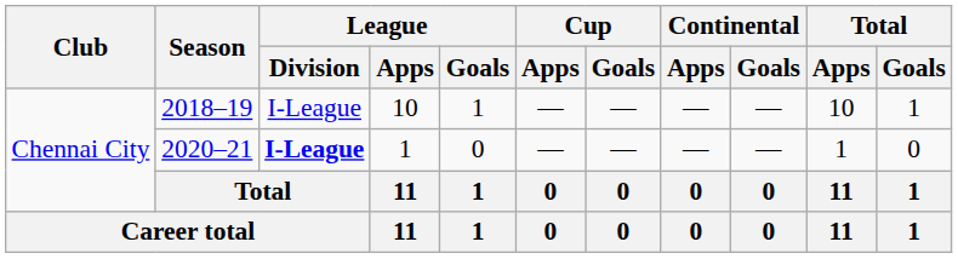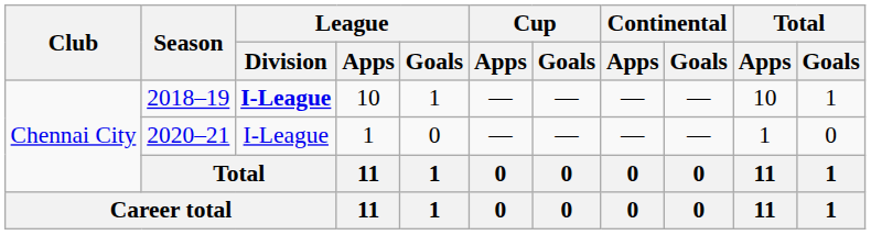2018–19 | League / Division: normal -> bold
2020–21 | League / Division: bold -> normal
